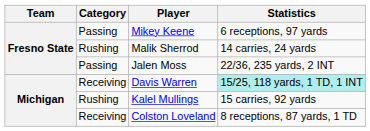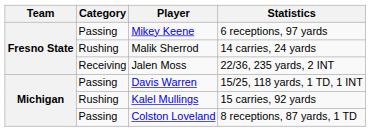Jalen Moss | Category: Passing -> Receiving
Davis Warren | Category: Receiving -> Passing
Davis Warren | Statistics: paleturquoise background -> no background
Colston Loveland | Category: Receiving -> Passing
